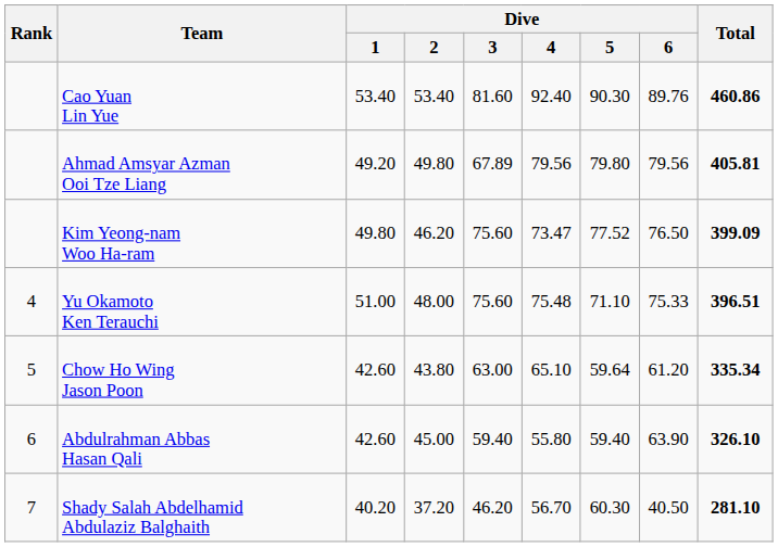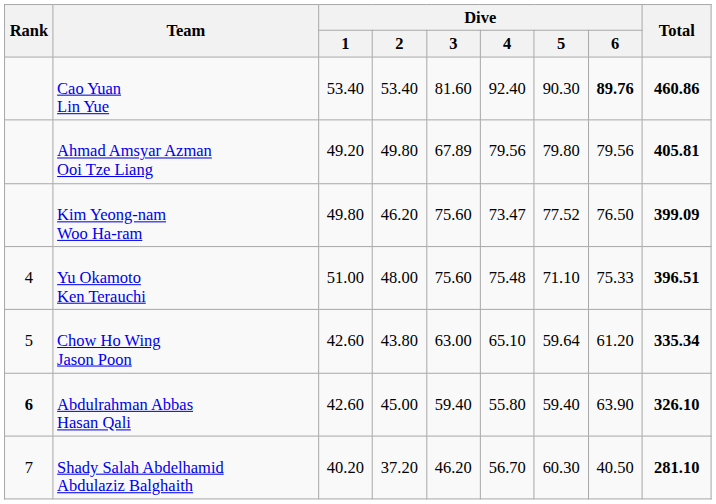Cao Yuan Lin Yue | Dive / 6: normal -> bold
Abdulrahman Abbas Hasan Qali | Rank: normal -> bold
